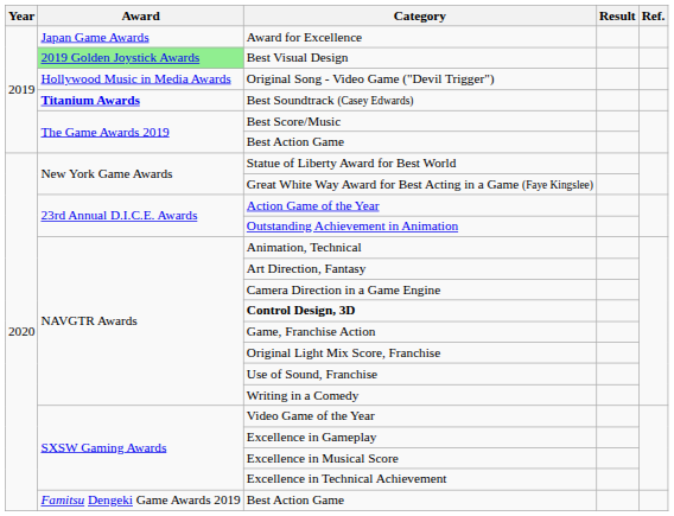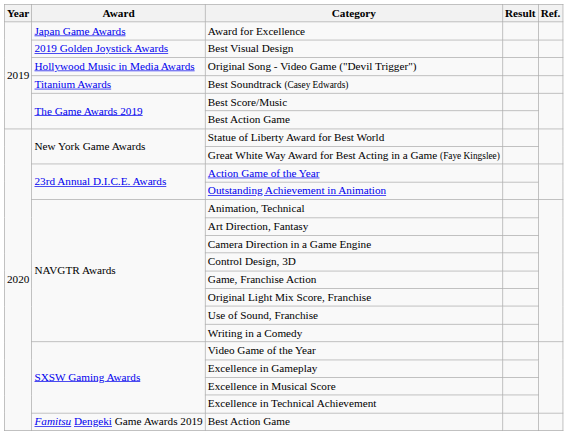Best Visual Design | Award: lightgreen background -> no background
Best Soundtrack (Casey Edwards) | Award: bold -> normal
Control Design, 3D | Category: bold -> normal
